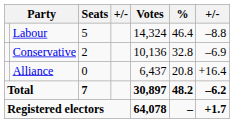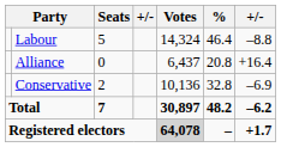rows swapped: Conservative <-> Alliance
Registered electors | Votes: no background -> lightgrey background
